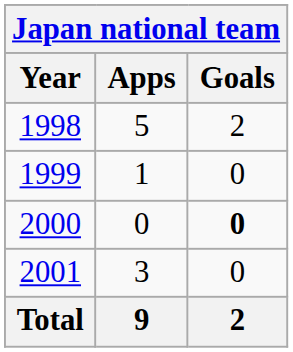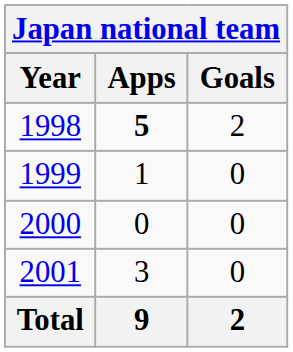1998 | Apps: normal -> bold
2000 | Goals: bold -> normal
